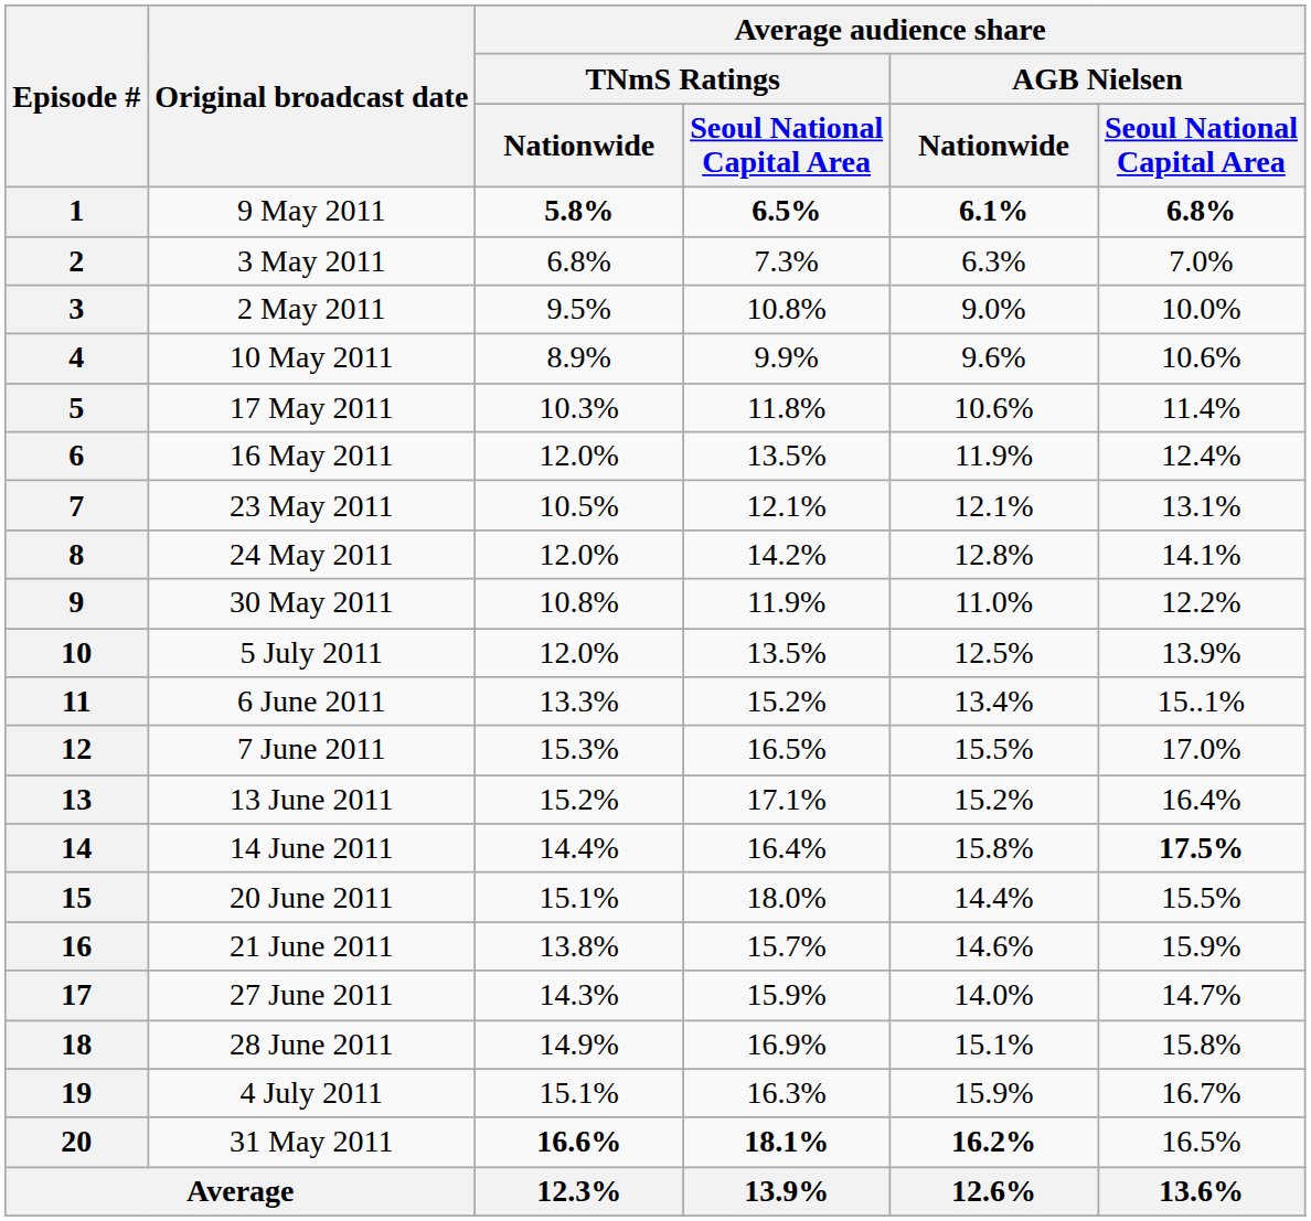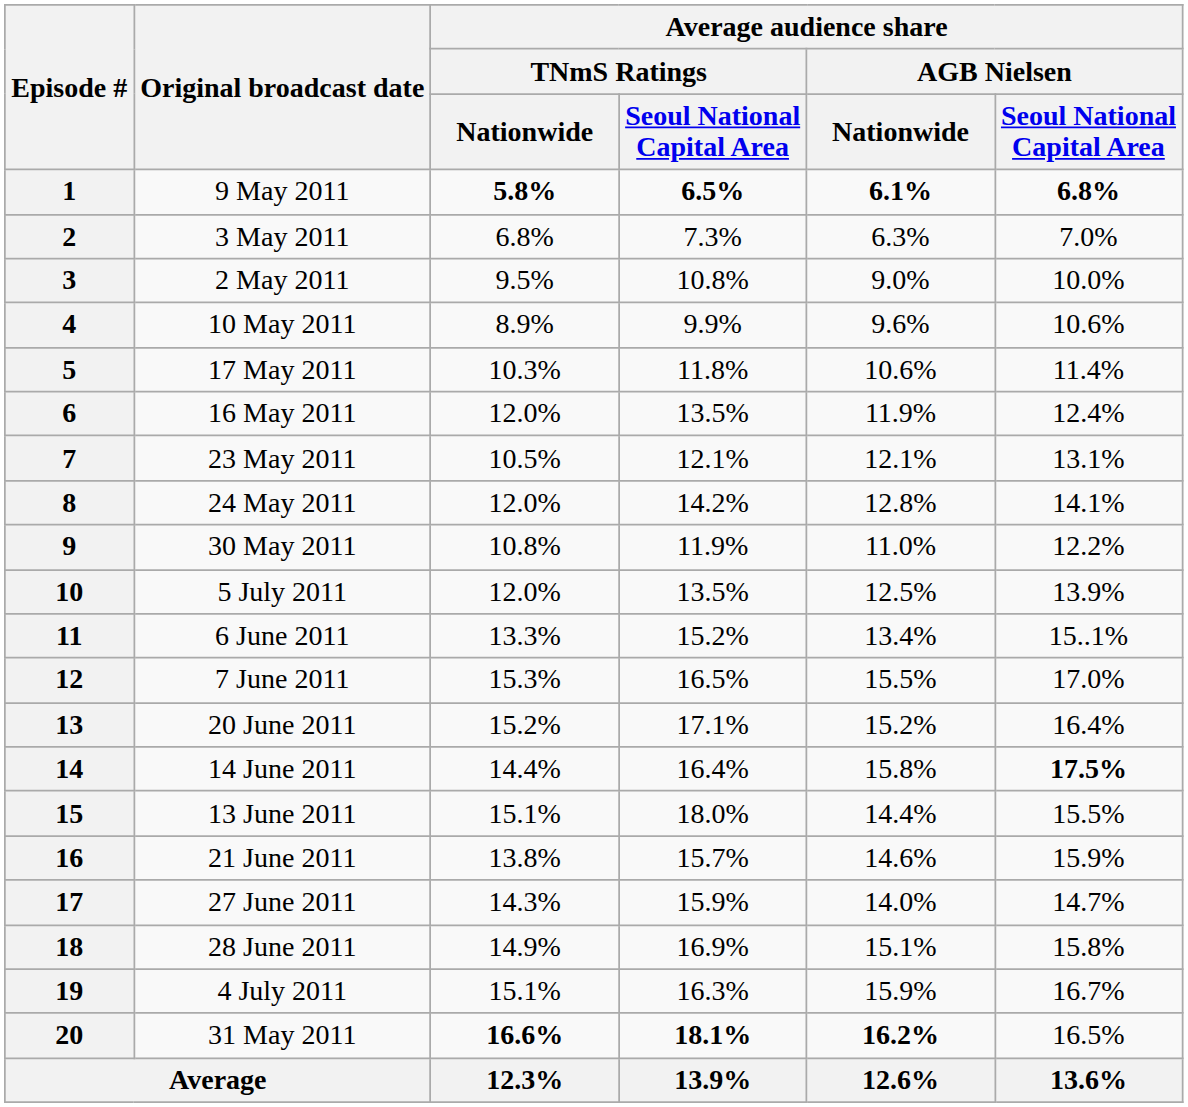13 | Original broadcast date: 13 June 2011 -> 20 June 2011
15 | Original broadcast date: 20 June 2011 -> 13 June 2011
